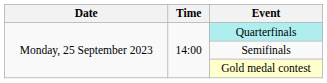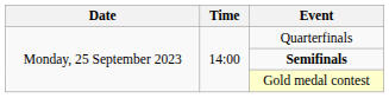Quarterfinals | Event: paleturquoise background -> no background
Semifinals | Event: normal -> bold
